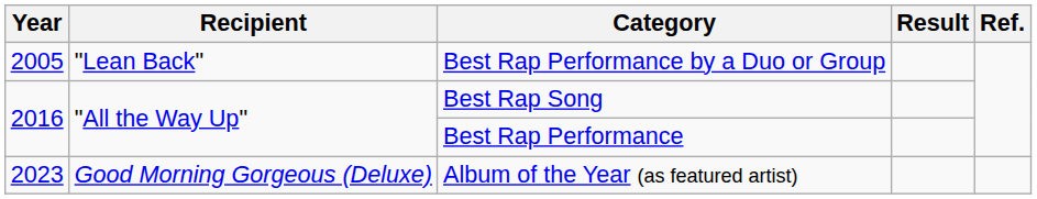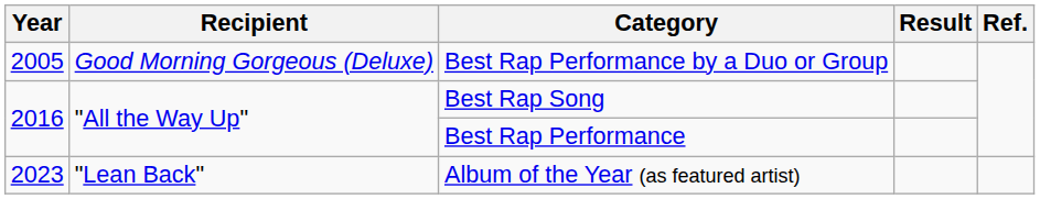Best Rap Performance by a Duo or Group | Recipient: "Lean Back" -> Good Morning Gorgeous (Deluxe)
Album of the Year (as featured artist) | Recipient: Good Morning Gorgeous (Deluxe) -> "Lean Back"
